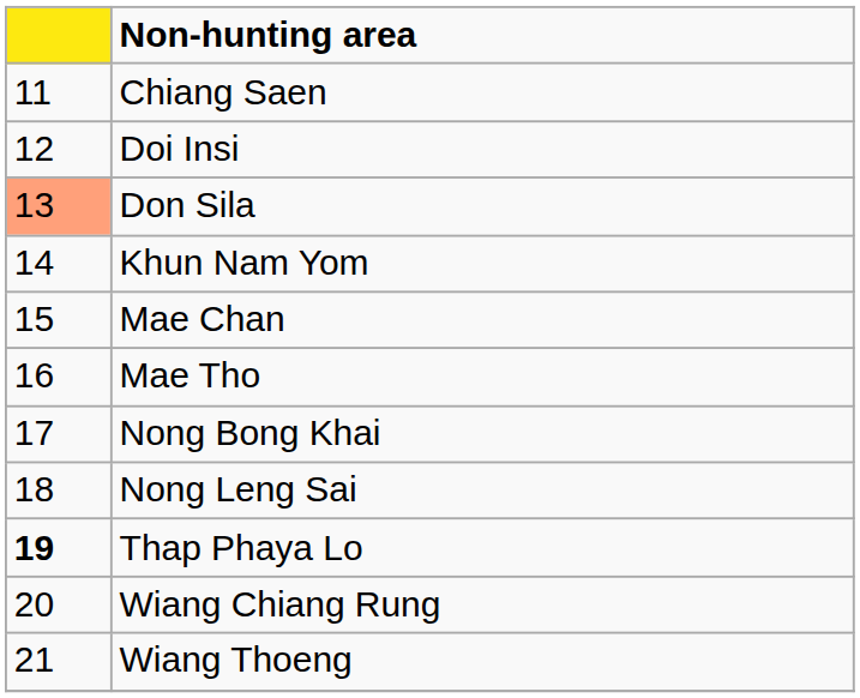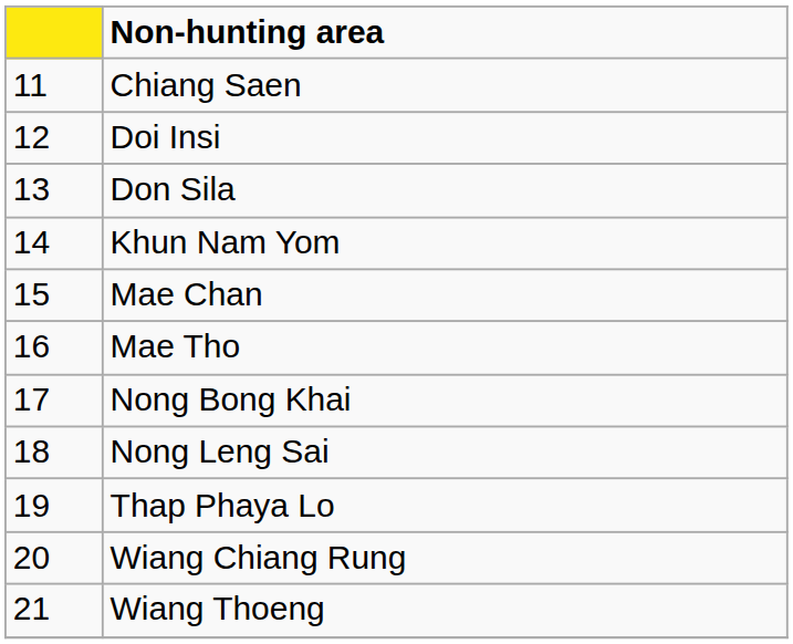Don Sila | column 1: lightsalmon background -> no background
Thap Phaya Lo | column 1: bold -> normal
